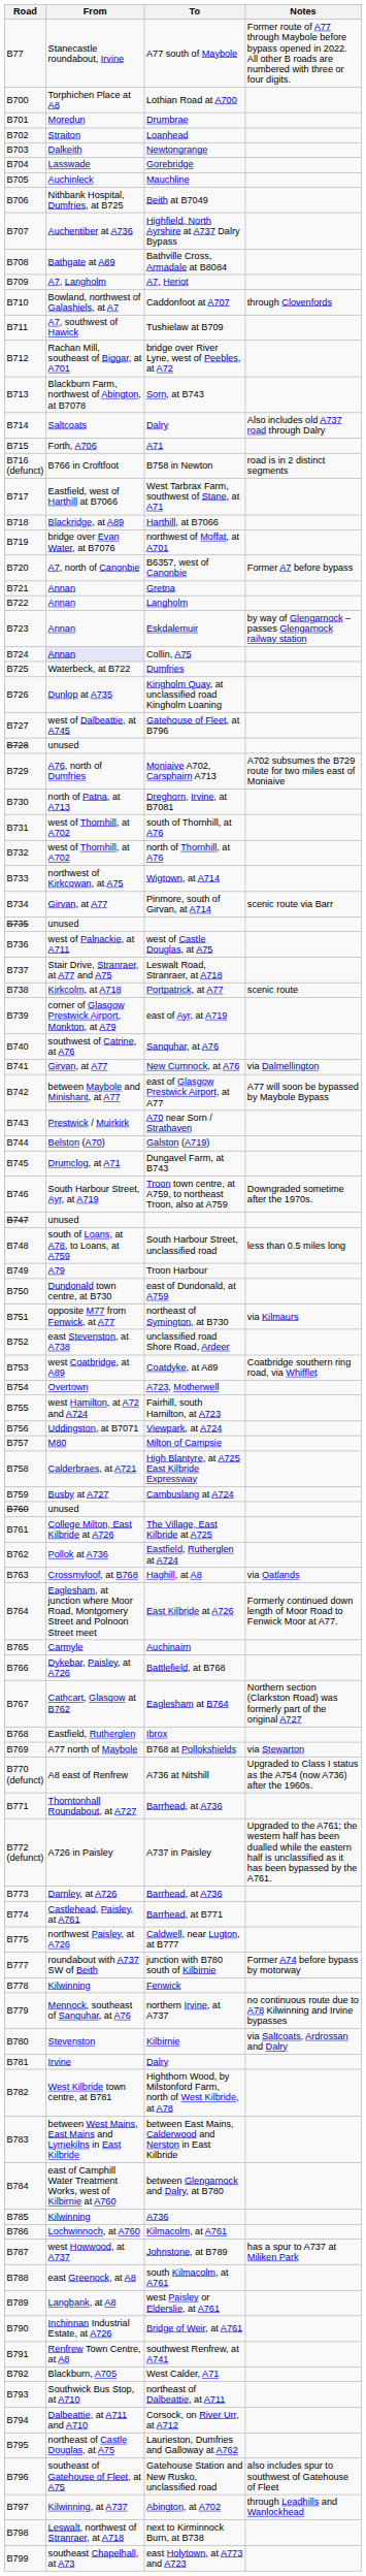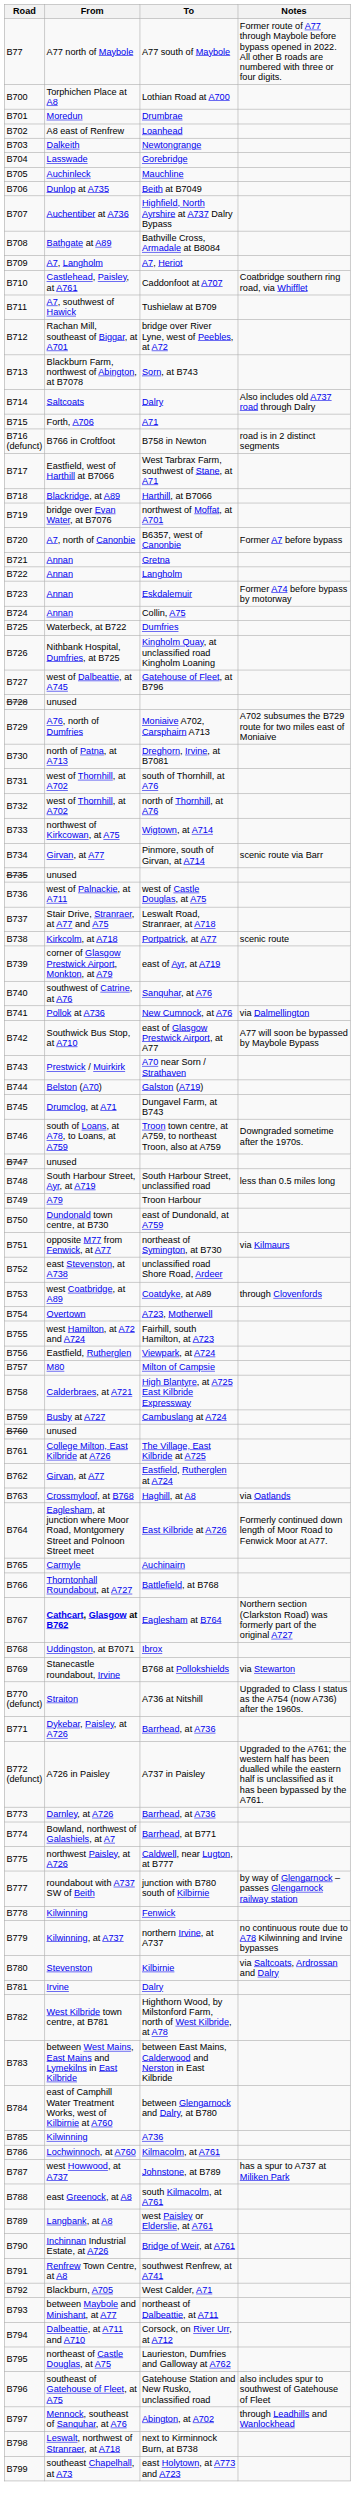A77 south of Maybole | From: Stanecastle roundabout, Irvine -> A77 north of Maybole
Loanhead | From: Straiton -> A8 east of Renfrew
Beith at B7049 | From: Nithbank Hospital, Dumfries, at B725 -> Dunlop at A735
Caddonfoot at A707 | From: Bowland, northwest of Galashiels, at A7 -> Castlehead, Paisley, at A761
Caddonfoot at A707 | Notes: through Clovenfords -> Coatbridge southern ring road, via Whifflet
Eskdalemuir | Notes: by way of Glengarnock – passes Glengarnock railway station -> Former A74 before bypass by motorway
Collin, A75 | From: lavender background -> no background
Kingholm Quay, at unclassified road Kingholm Loaning | From: Dunlop at A735 -> Nithbank Hospital, Dumfries, at B725
New Cumnock, at A76 | From: Girvan, at A77 -> Pollok at A736
east of Glasgow Prestwick Airport, at A77 | From: between Maybole and Minishant, at A77 -> Southwick Bus Stop, at A710
Troon town centre, at A759, to northeast Troon, also at A759 | From: South Harbour Street, Ayr, at A719 -> south of Loans, at A78, to Loans, at A759
South Harbour Street, unclassified road | From: south of Loans, at A78, to Loans, at A759 -> South Harbour Street, Ayr, at A719
Coatdyke, at A89 | Notes: Coatbridge southern ring road, via Whifflet -> through Clovenfords
Viewpark, at A724 | From: Uddingston, at B7071 -> Eastfield, Rutherglen
Eastfield, Rutherglen at A724 | From: Pollok at A736 -> Girvan, at A77
Battlefield, at B768 | From: Dykebar, Paisley, at A726 -> Thorntonhall Roundabout, at A727
Eaglesham at B764 | From: normal -> bold
Ibrox | From: Eastfield, Rutherglen -> Uddingston, at B7071
B768 at Pollokshields | From: A77 north of Maybole -> Stanecastle roundabout, Irvine
A736 at Nitshill | From: A8 east of Renfrew -> Straiton
B771 / Barrhead, at A736 | From: Thorntonhall Roundabout, at A727 -> Dykebar, Paisley, at A726
Barrhead, at B771 | From: Castlehead, Paisley, at A761 -> Bowland, northwest of Galashiels, at A7
junction with B780 south of Kilbirnie | Notes: Former A74 before bypass by motorway -> by way of Glengarnock – passes Glengarnock railway station
northern Irvine, at A737 | From: Mennock, southeast of Sanquhar, at A76 -> Kilwinning, at A737
northeast of Dalbeattie, at A711 | From: Southwick Bus Stop, at A710 -> between Maybole and Minishant, at A77
Abington, at A702 | From: Kilwinning, at A737 -> Mennock, southeast of Sanquhar, at A76
